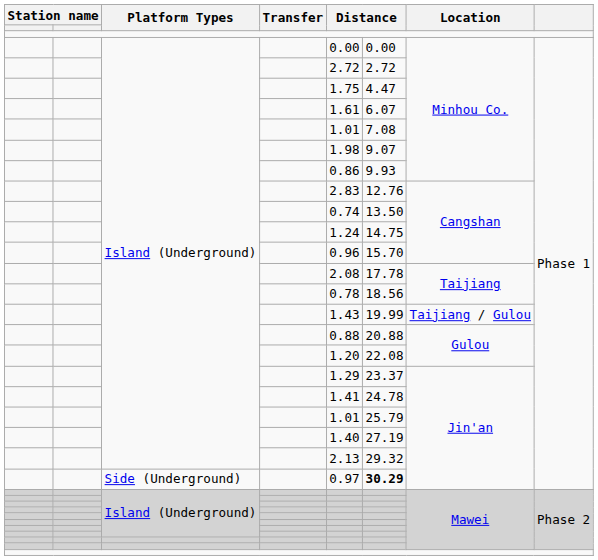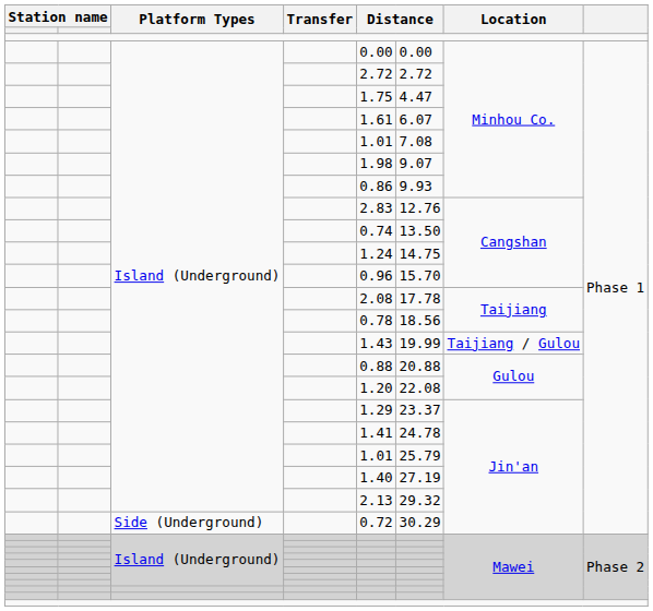Side (Underground) | column 5: 0.97 -> 0.72
Side (Underground) | column 6: bold -> normal
